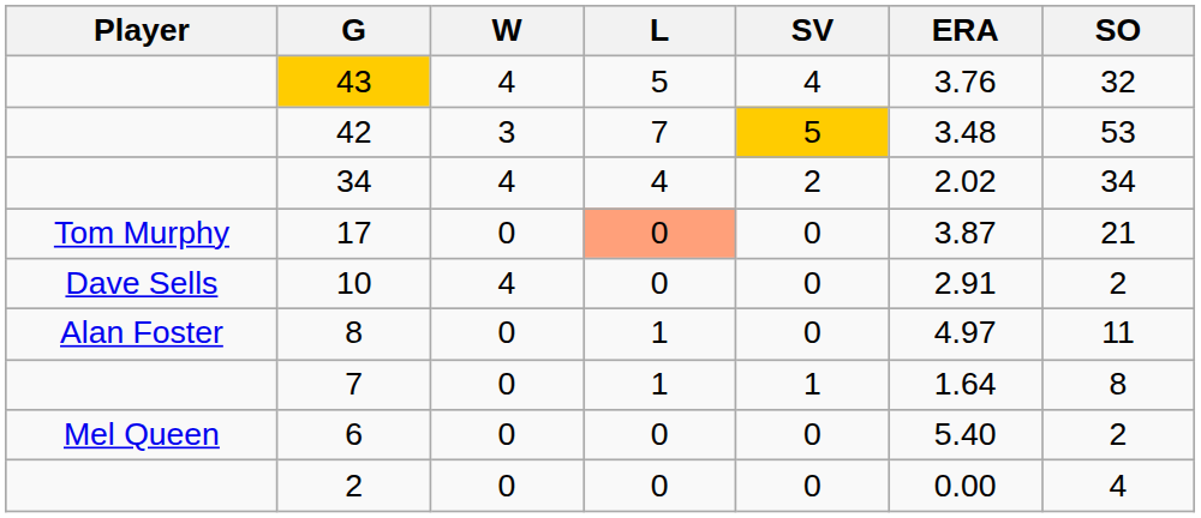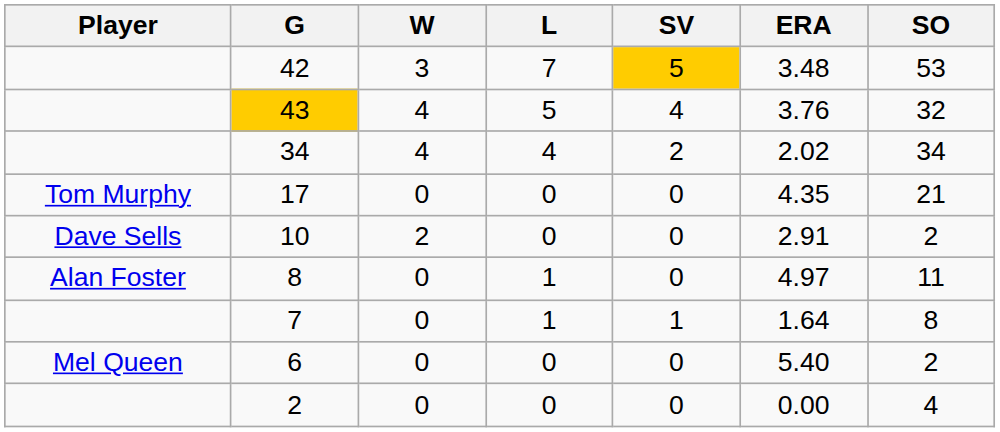rows swapped: 42 <-> 43
17 | L: lightsalmon background -> no background
17 | ERA: 3.87 -> 4.35
10 | W: 4 -> 2
